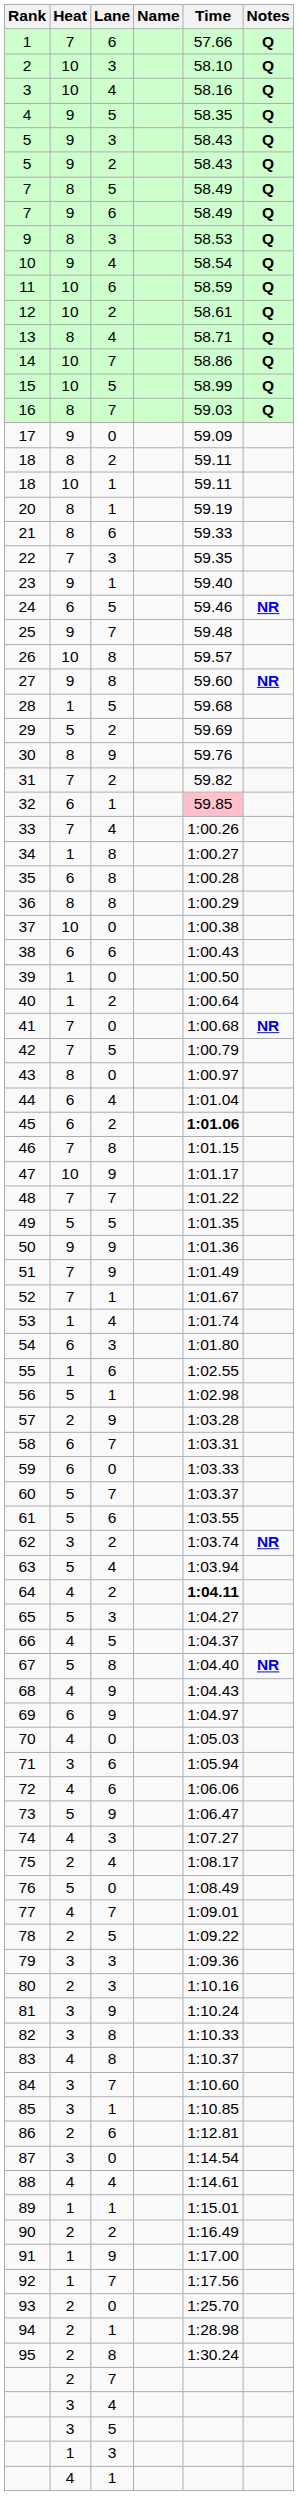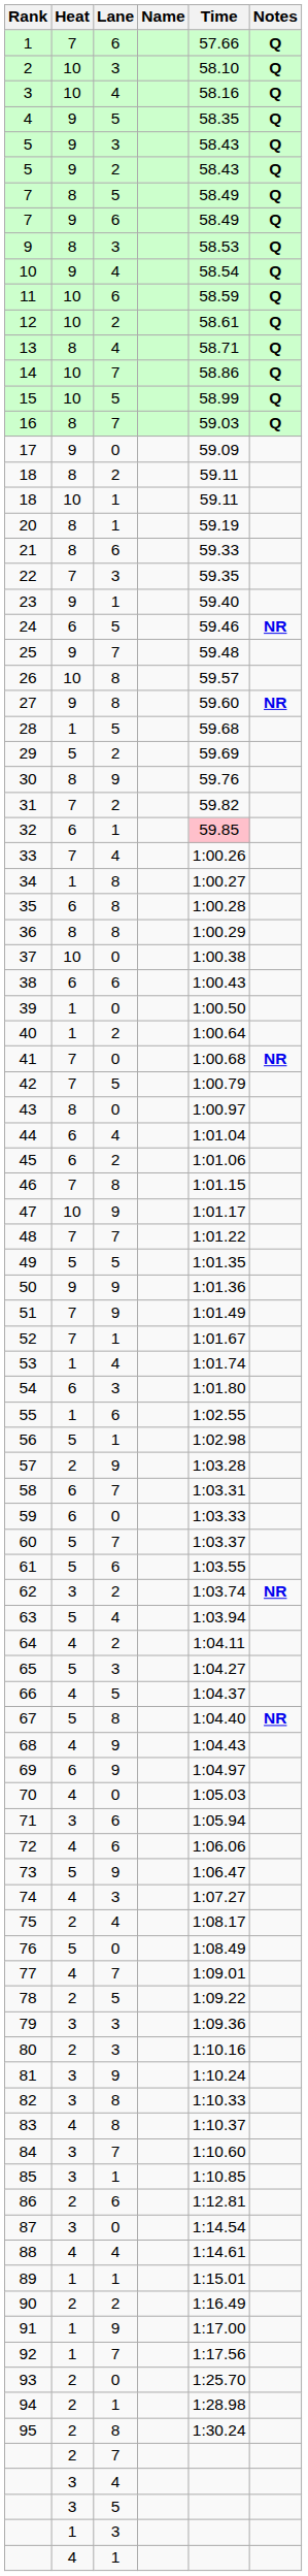45 | Time: bold -> normal
64 | Time: bold -> normal
